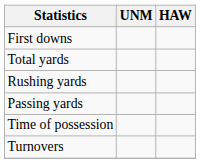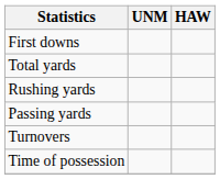rows swapped: Turnovers <-> Time of possession
